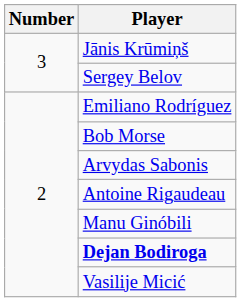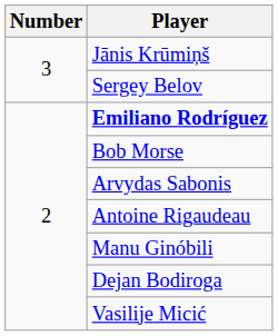Emiliano Rodríguez | Player: normal -> bold
Dejan Bodiroga | Player: bold -> normal
